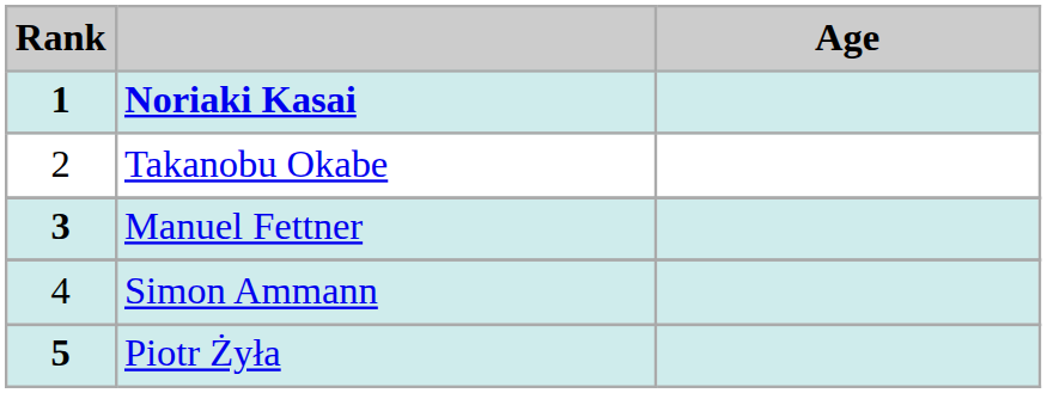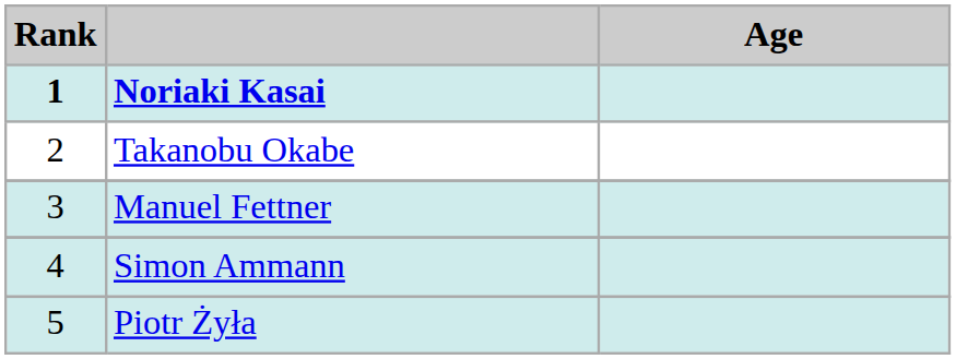Manuel Fettner | Rank: bold -> normal
Piotr Żyła | Rank: bold -> normal
